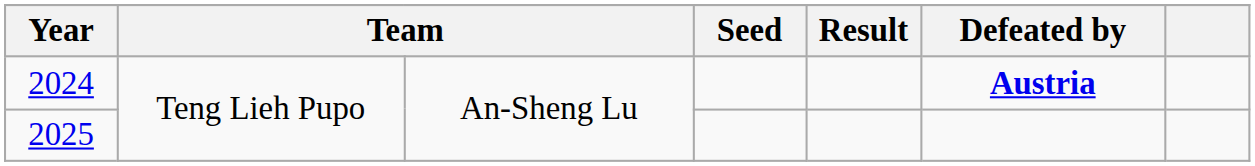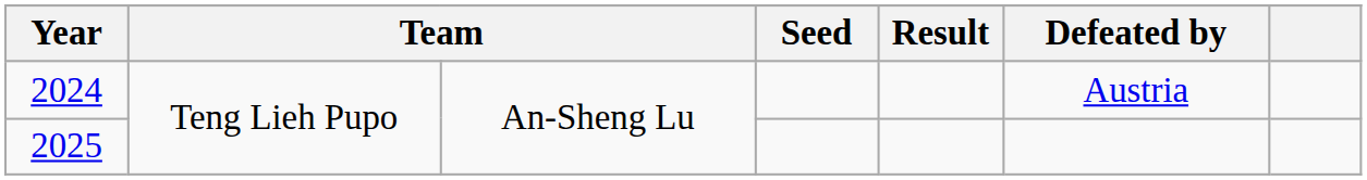2024 | Defeated by: bold -> normal
